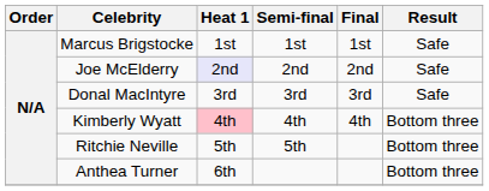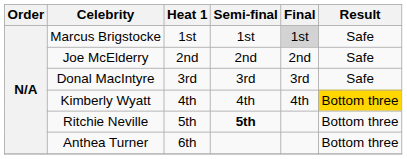Marcus Brigstocke | Final: no background -> lightgrey background
Joe McElderry | Heat 1: lavender background -> no background
Kimberly Wyatt | Heat 1: pink background -> no background
Kimberly Wyatt | Result: no background -> gold background
Ritchie Neville | Semi-final: normal -> bold
